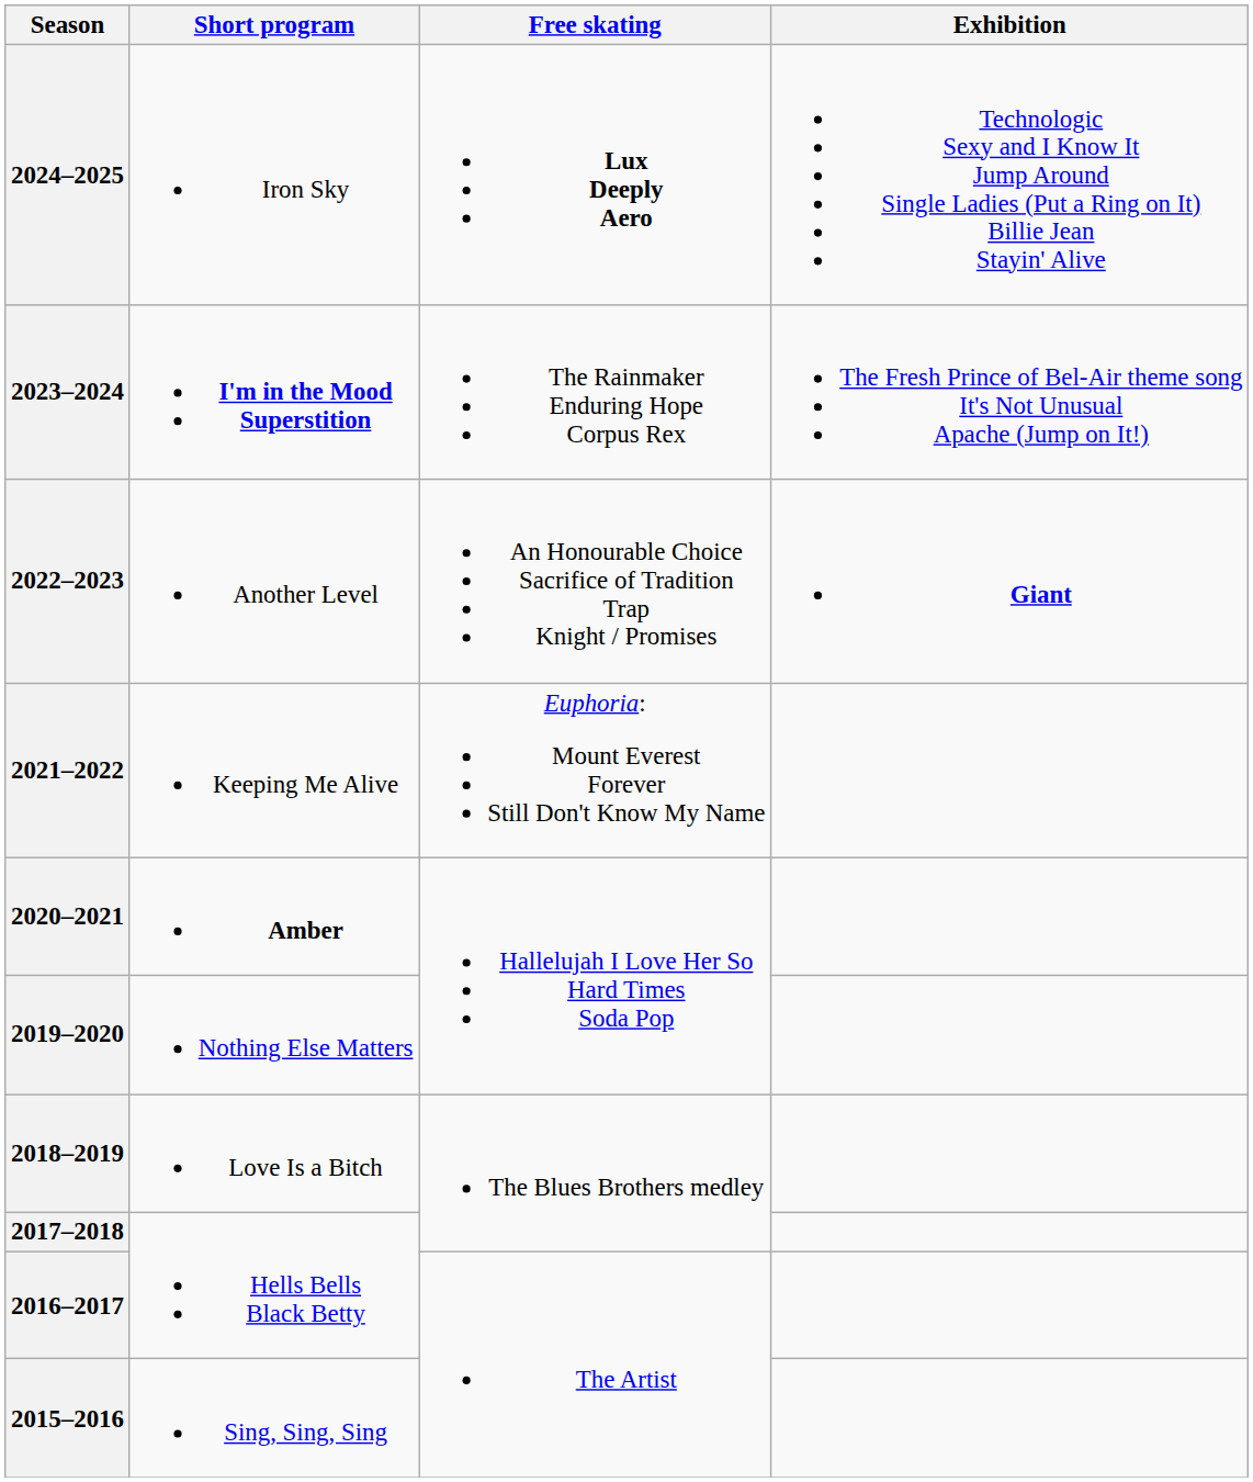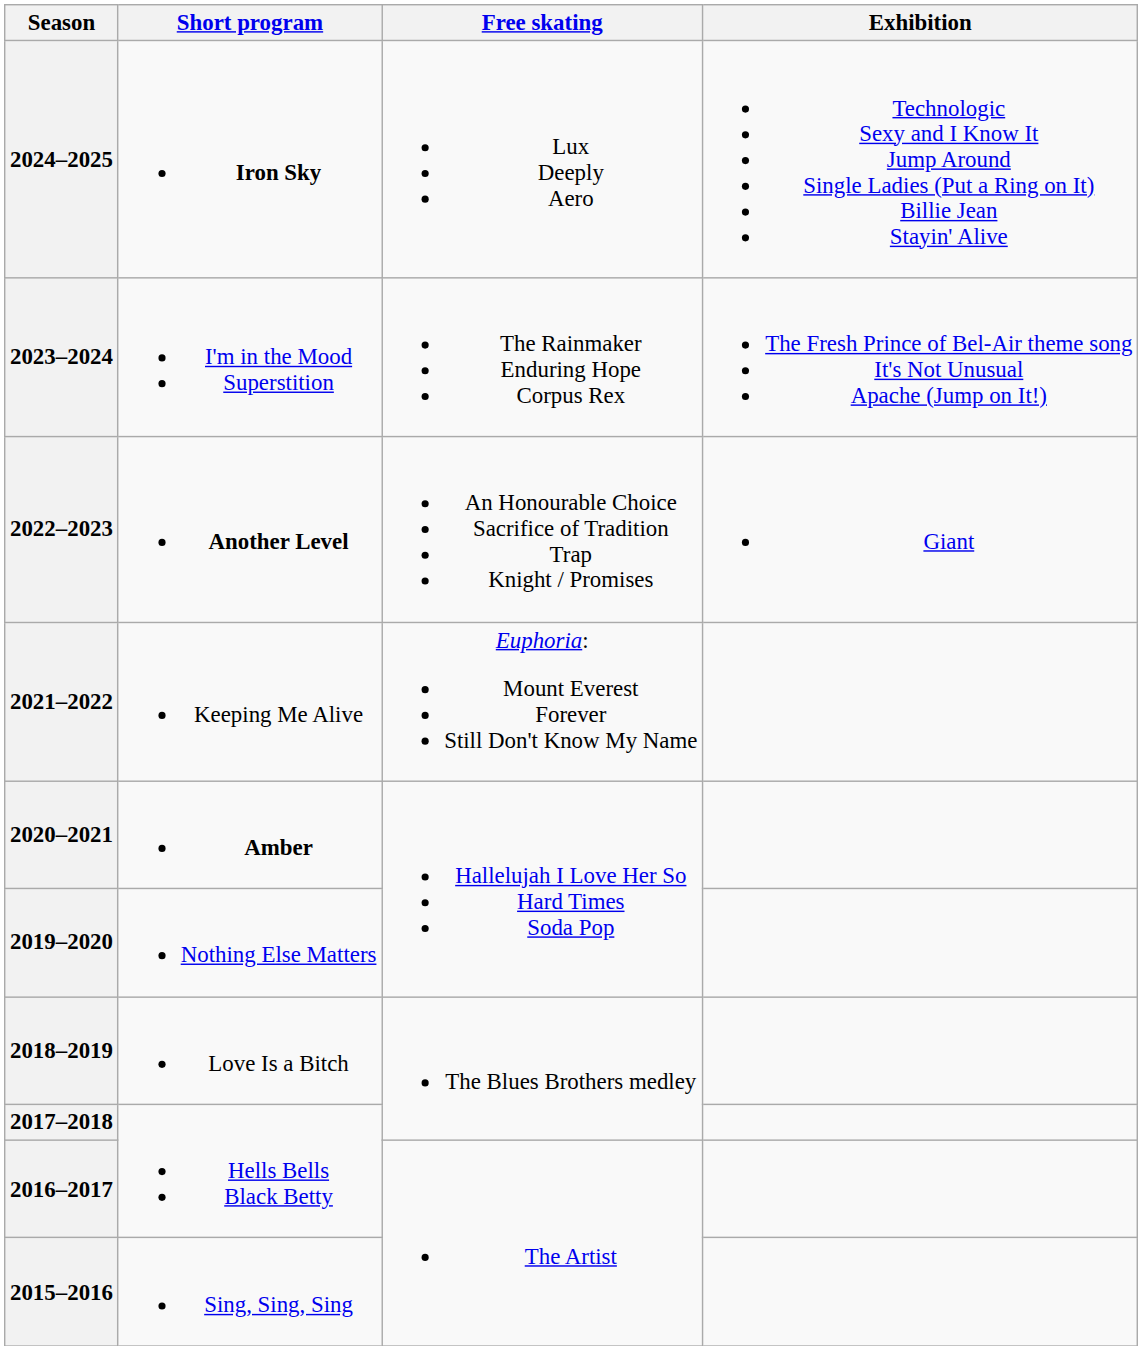2024–2025 | Short program: normal -> bold
2024–2025 | Free skating: bold -> normal
2023–2024 | Short program: bold -> normal
2022–2023 | Short program: normal -> bold
2022–2023 | Exhibition: bold -> normal
